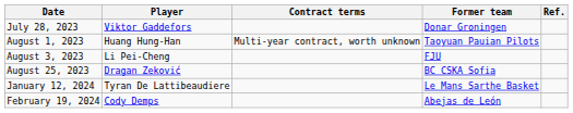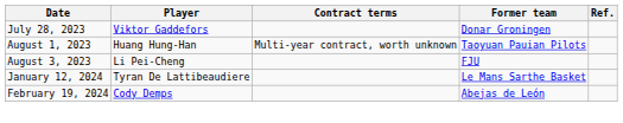- row: August 25, 2023 | Dragan Zeković | BC CSKA Sofia
